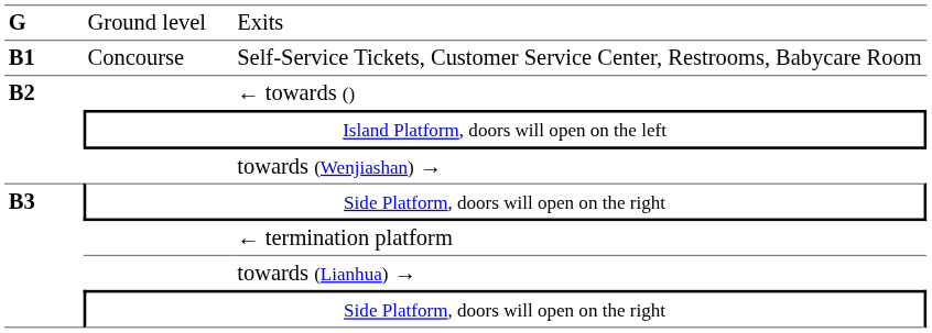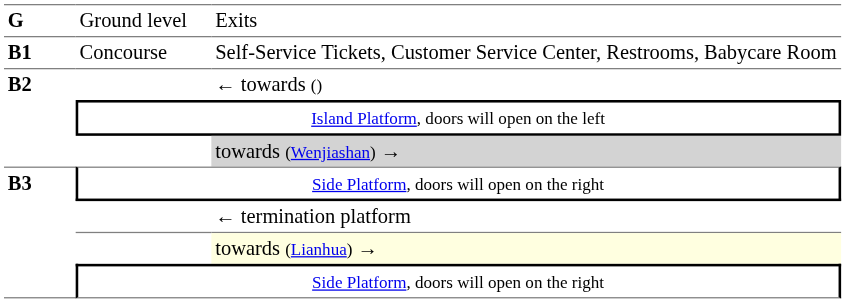towards (Wenjiashan) → | column 3: no background -> lightgrey background
towards (Lianhua) → | column 3: no background -> lightyellow background
